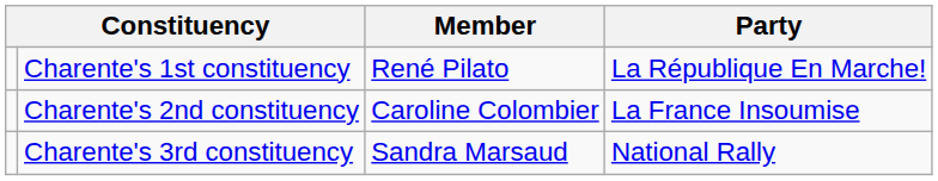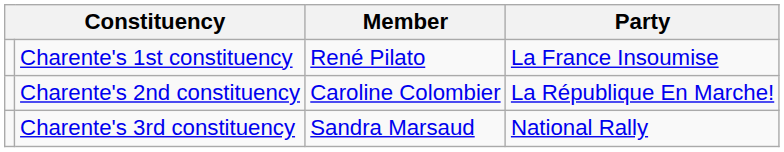Charente's 1st constituency | Party: La République En Marche! -> La France Insoumise
Charente's 2nd constituency | Party: La France Insoumise -> La République En Marche!
